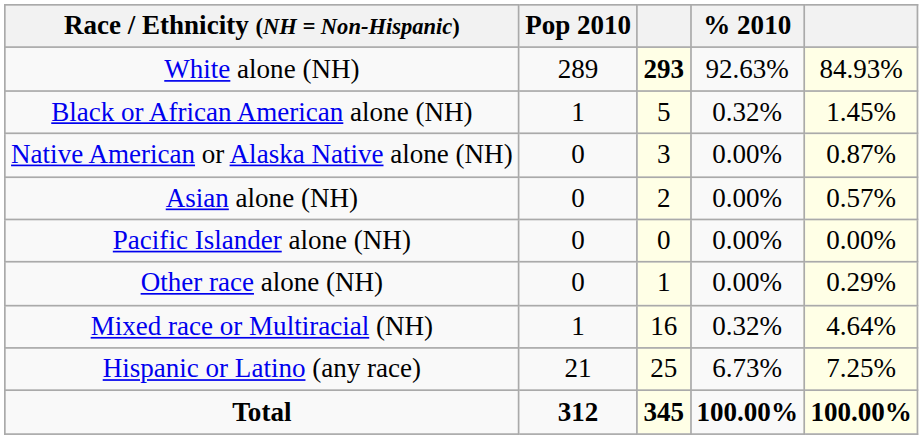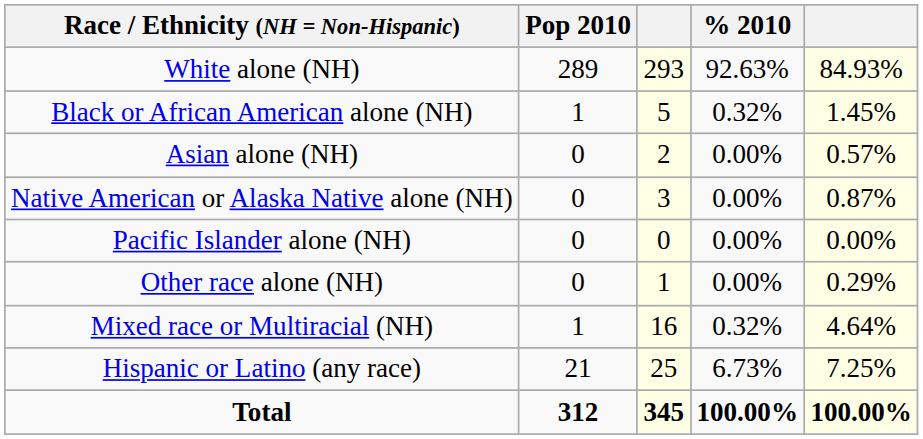White alone (NH) | column 3: bold -> normal
rows swapped: Native American or Alaska Native alone (NH) <-> Asian alone (NH)
